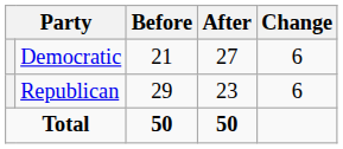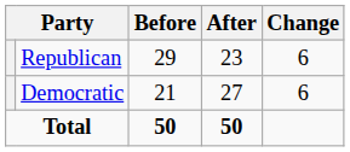rows swapped: Democratic <-> Republican
